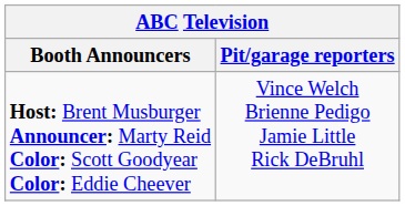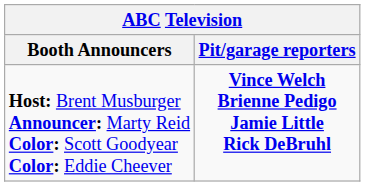row 3 | Pit/garage reporters: normal -> bold
